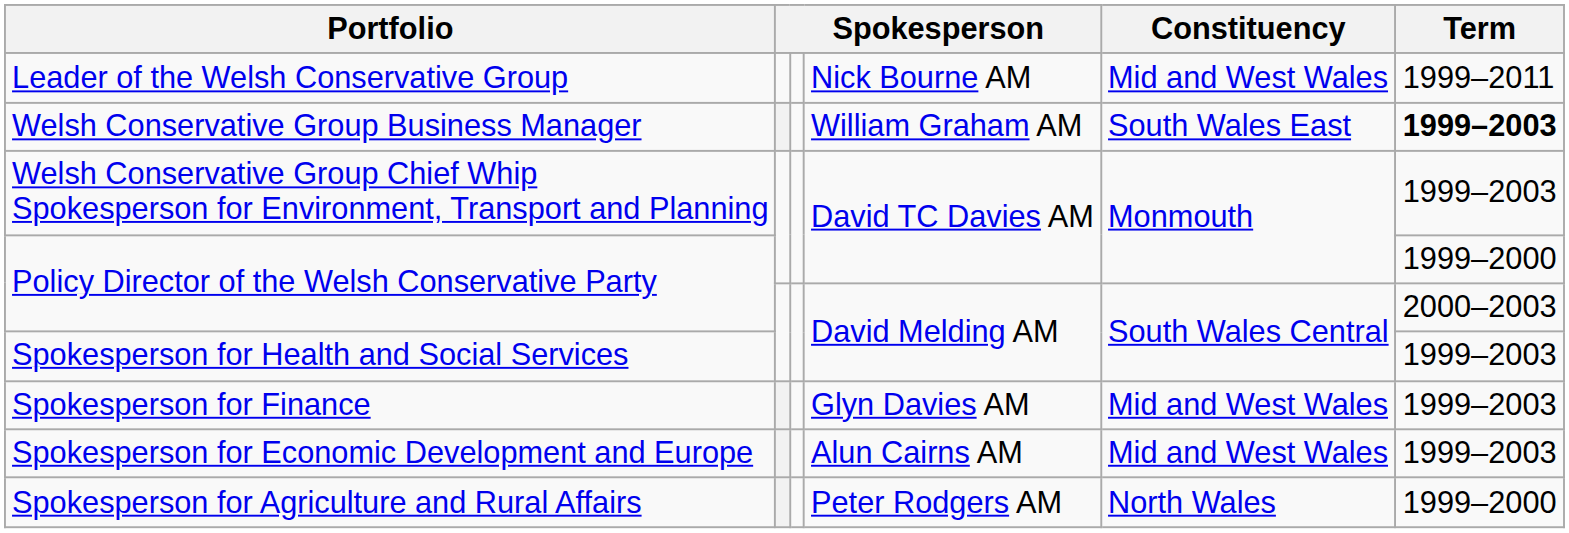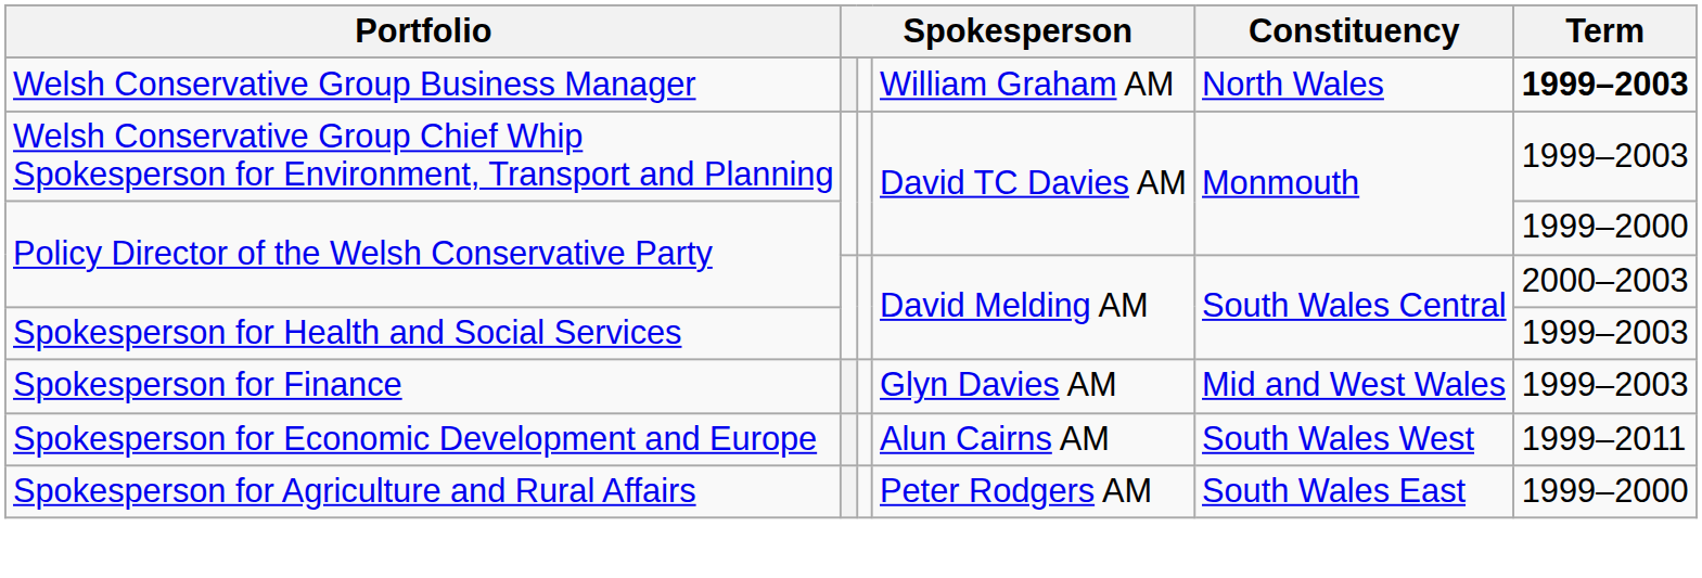- row: Leader of the Welsh Conservative Group | Nick Bourne AM | Mid and West Wales | 1999–2011
Welsh Conservative Group Business Manager | Constituency: South Wales East -> North Wales
Spokesperson for Economic Development and Europe | Constituency: Mid and West Wales -> South Wales West
Spokesperson for Economic Development and Europe | Term: 1999–2003 -> 1999–2011
Spokesperson for Agriculture and Rural Affairs | Constituency: North Wales -> South Wales East
